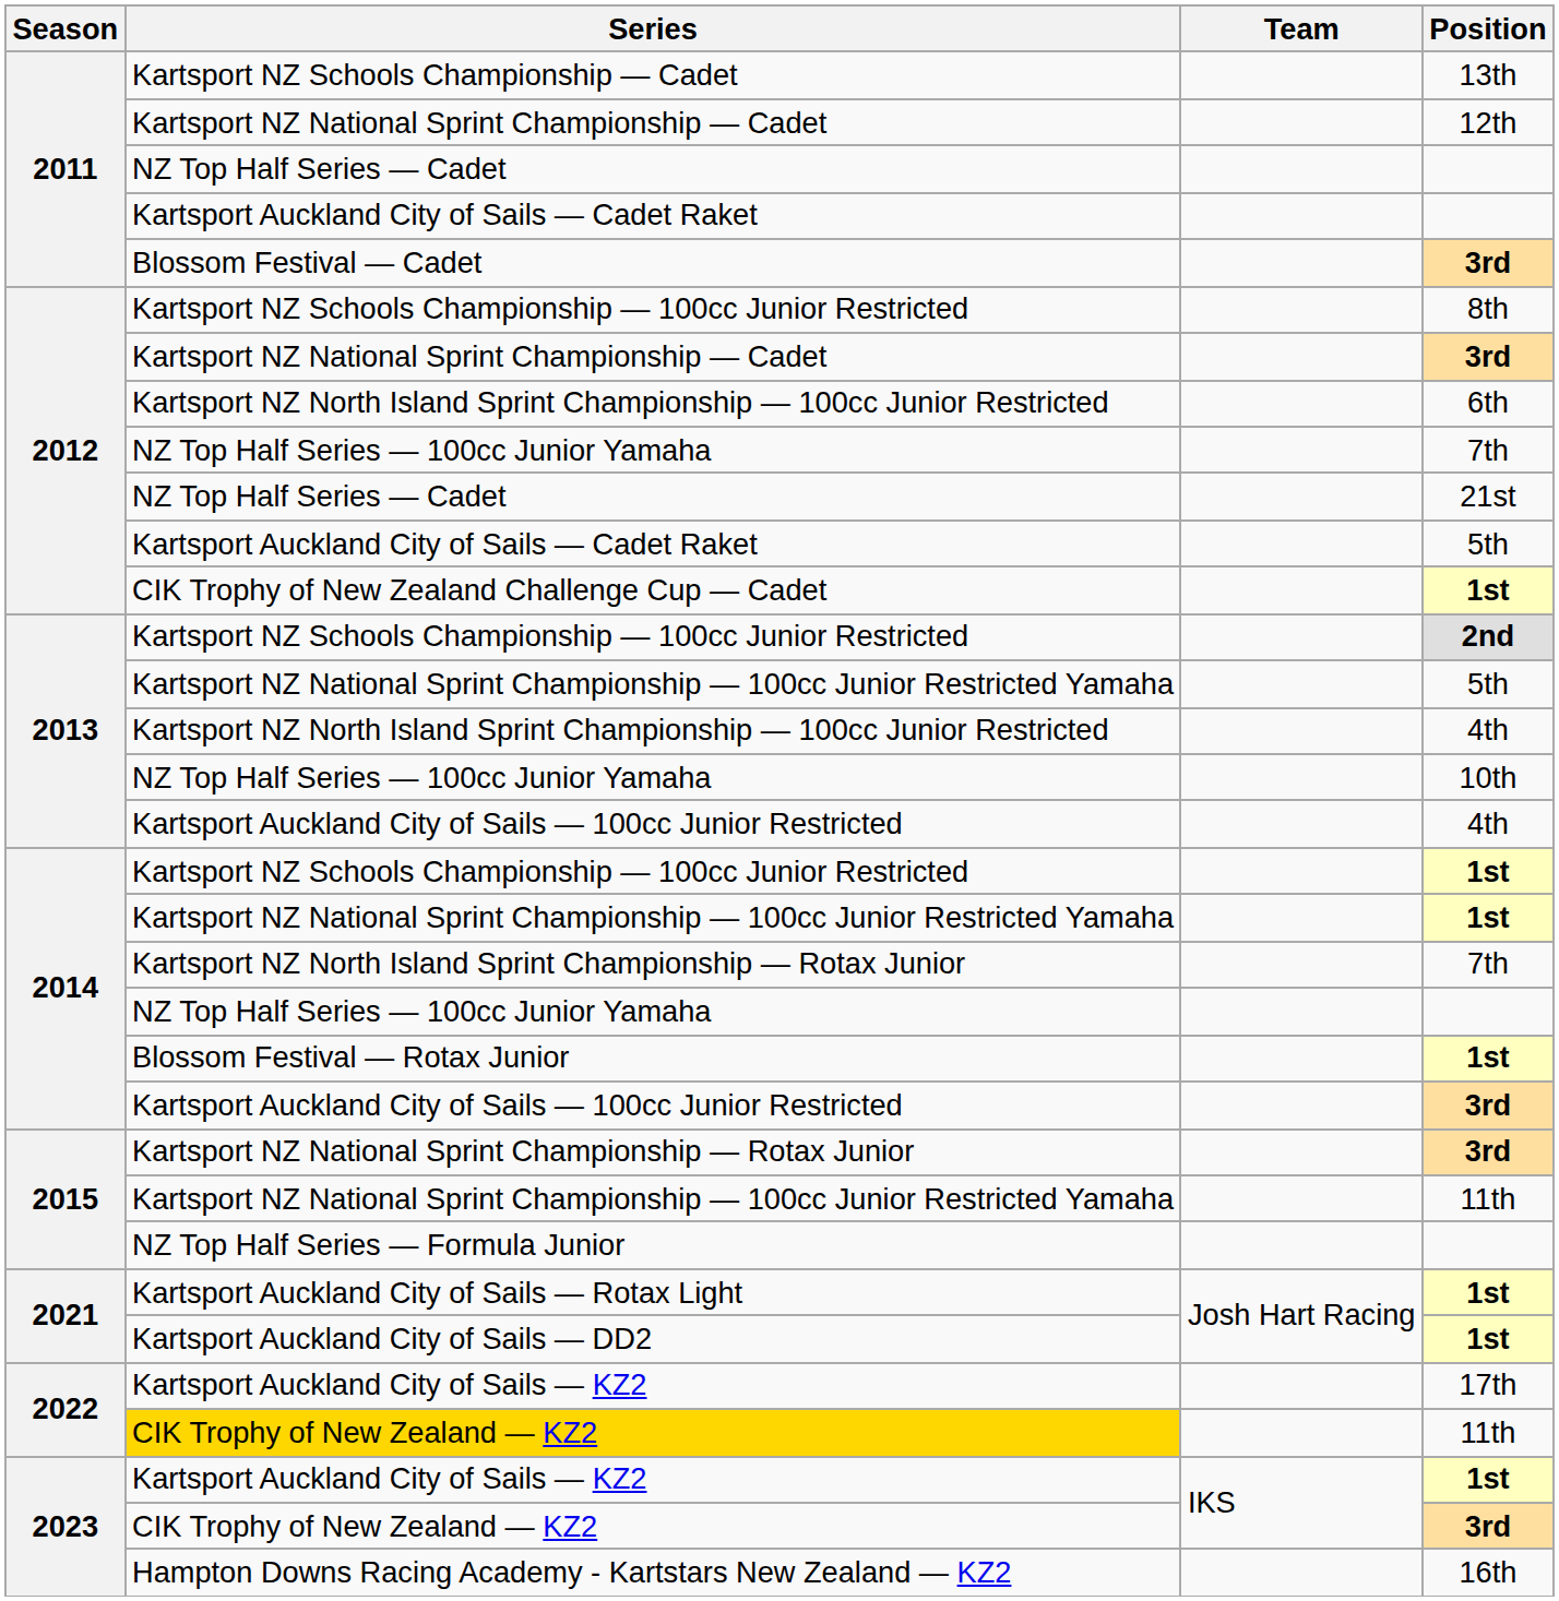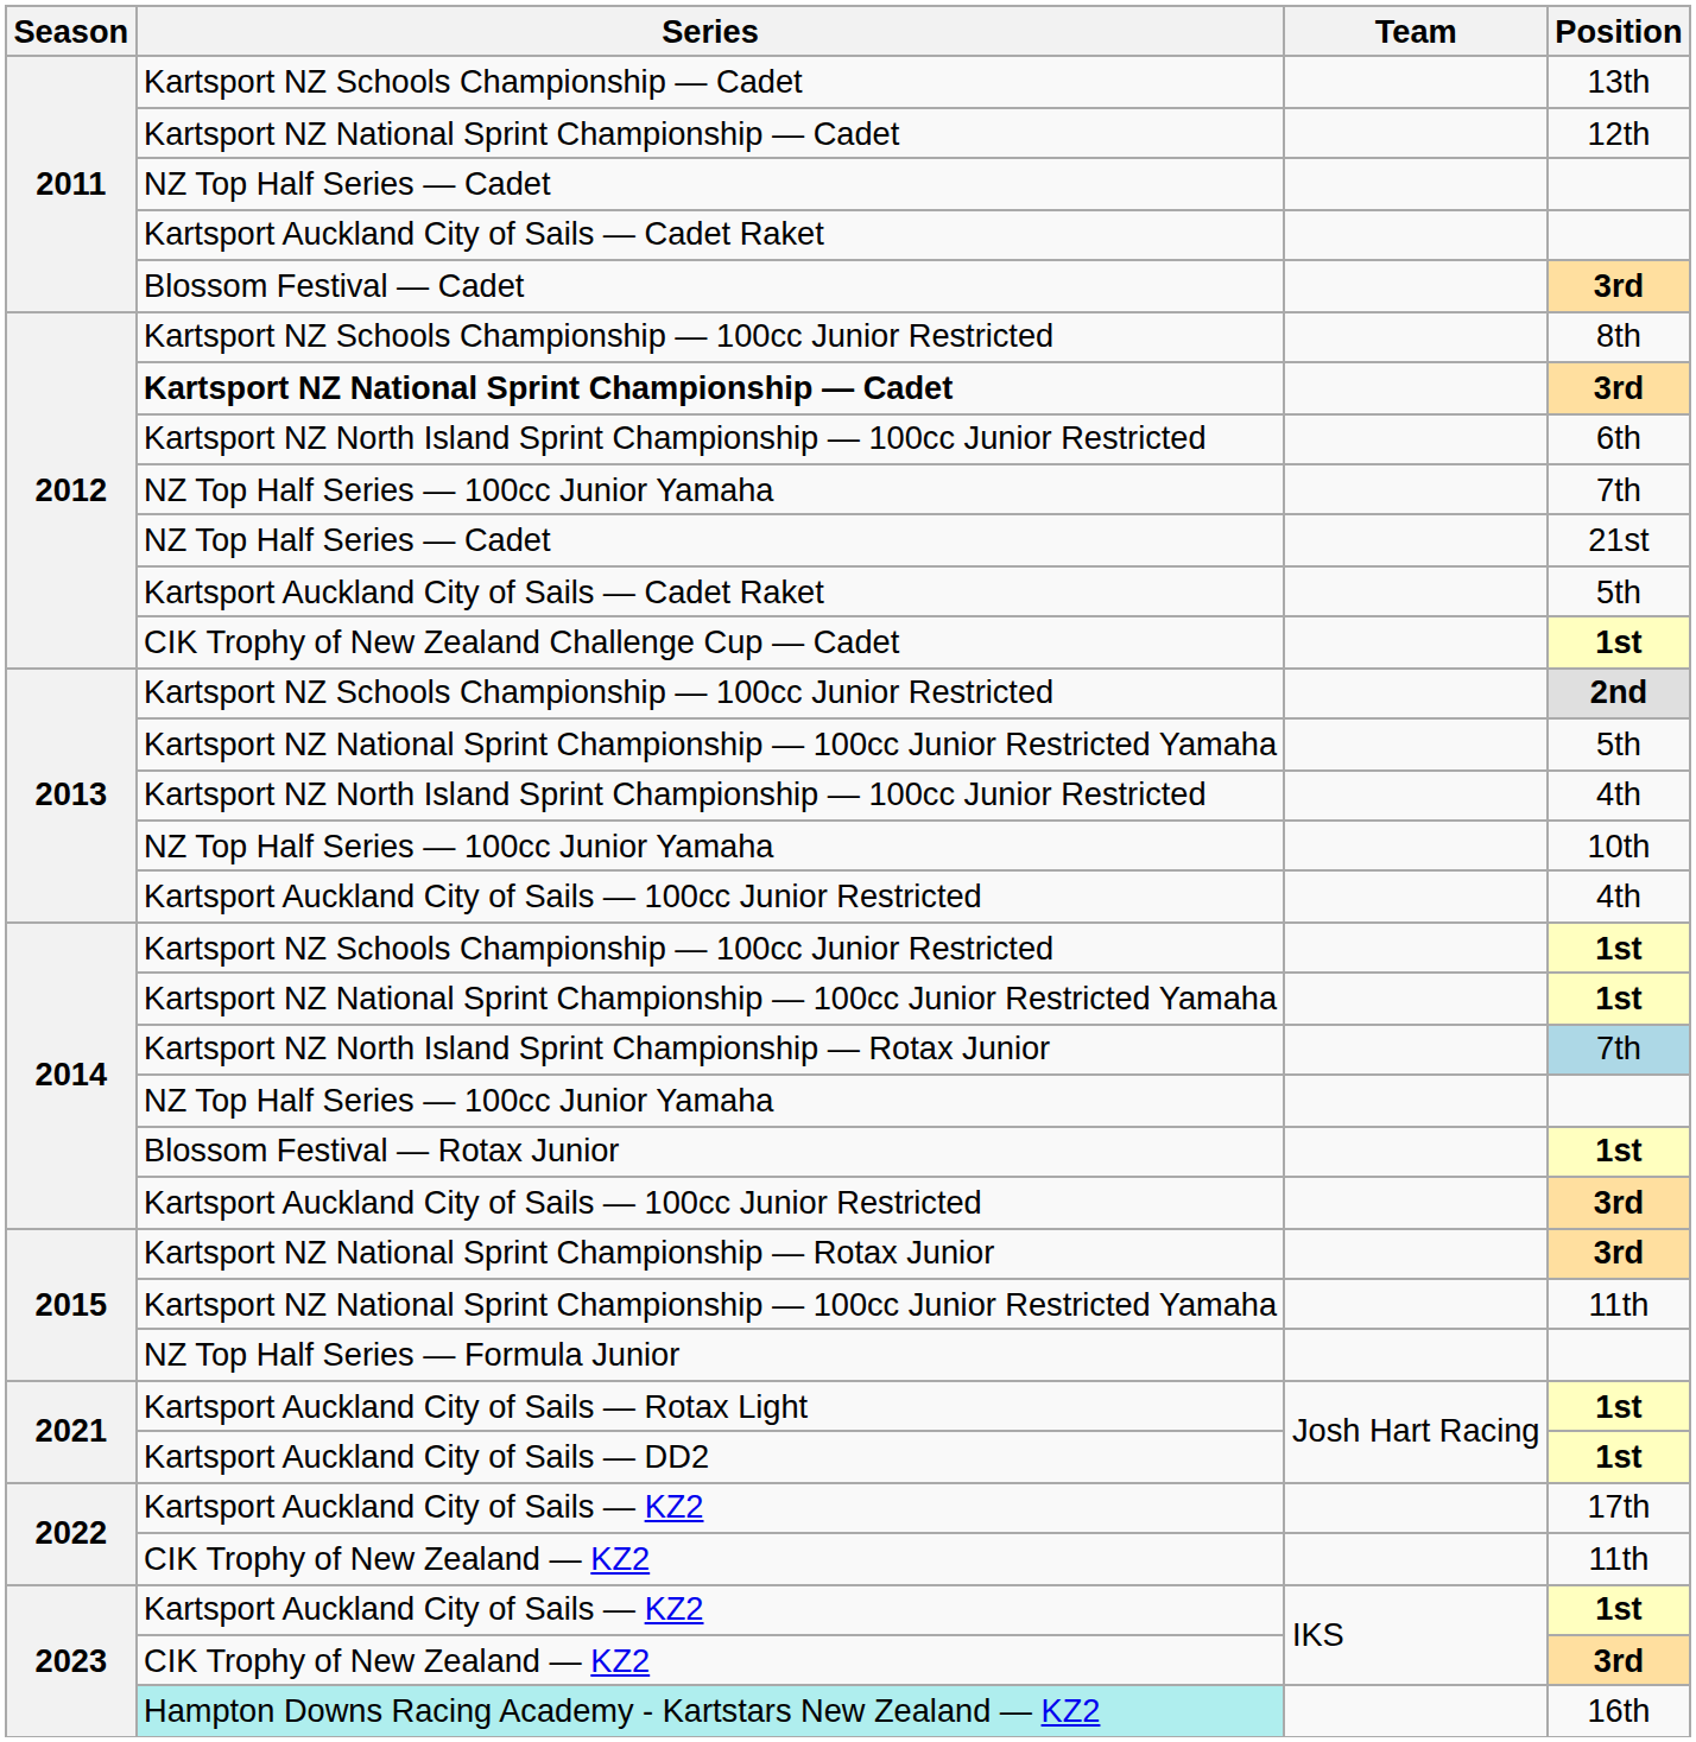Kartsport NZ National Sprint Championship — Cadet / 3rd | Series: normal -> bold
Kartsport NZ North Island Sprint Championship — Rotax Junior | Position: no background -> lightblue background
CIK Trophy of New Zealand — KZ2 / 11th | Series: gold background -> no background
Hampton Downs Racing Academy - Kartstars New Zealand — KZ2 | Series: no background -> paleturquoise background
